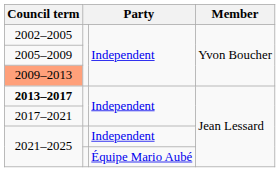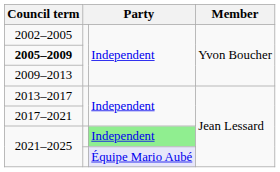2005–2009 | Council term: normal -> bold
2009–2013 | Council term: lightsalmon background -> no background
2013–2017 | Council term: bold -> normal
2021–2025 / Independent | column 3: no background -> lightgreen background
2021–2025 / Équipe Mario Aubé | column 3: no background -> lavender background
